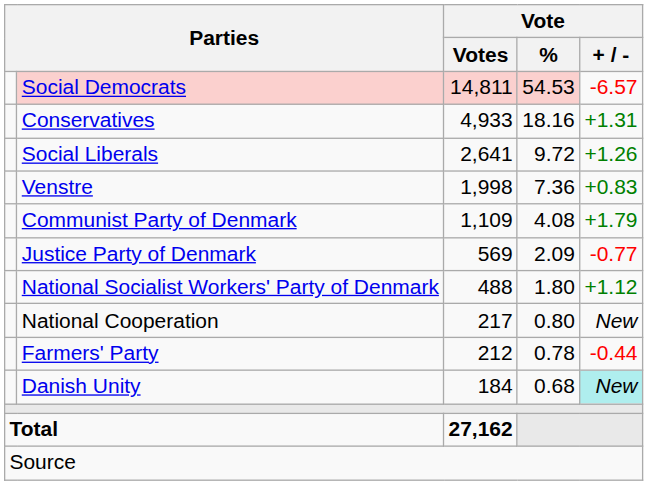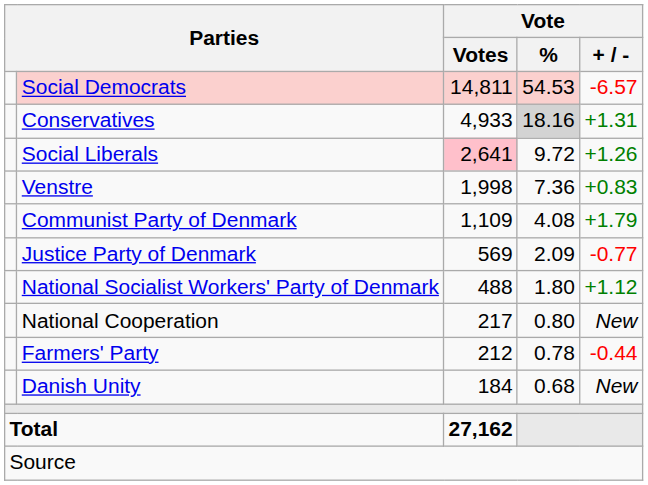Conservatives | Vote / %: no background -> lightgrey background
Social Liberals | Vote / Votes: no background -> pink background
Danish Unity | Vote / + / -: paleturquoise background -> no background
